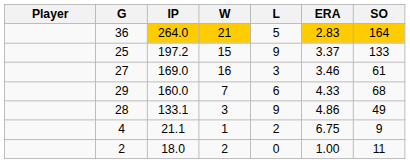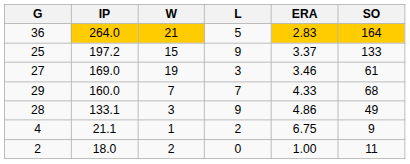- column: Player
169.0 | W: 16 -> 19
160.0 | L: 6 -> 7
